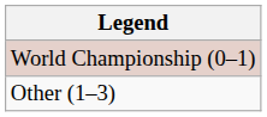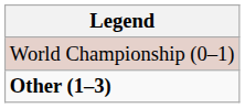row 3 | column 1: normal -> bold
